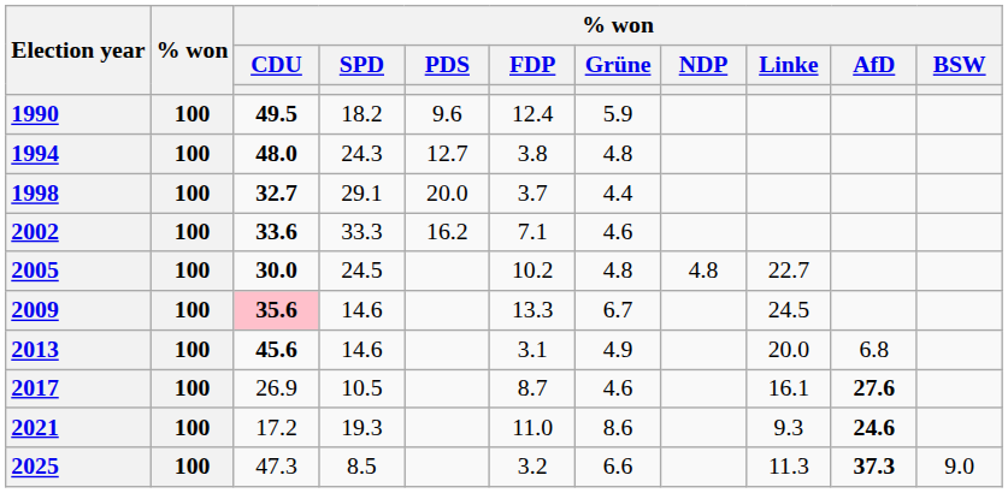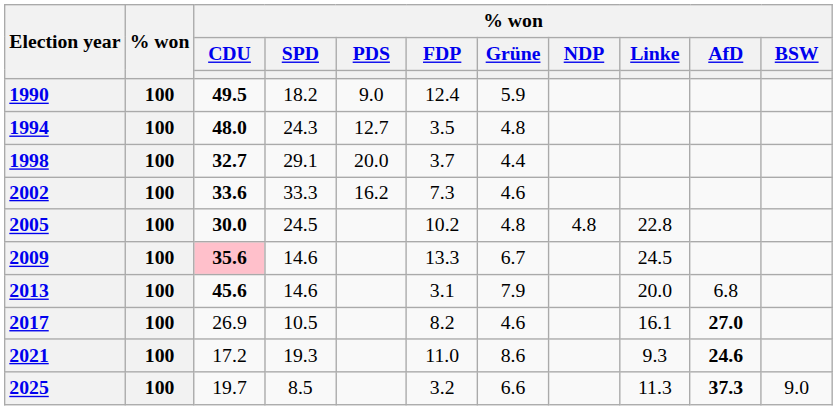1990 | % won / PDS: 9.6 -> 9.0
1994 | % won / FDP: 3.8 -> 3.5
2002 | % won / FDP: 7.1 -> 7.3
2005 | % won / Linke: 22.7 -> 22.8
2013 | % won / Grüne: 4.9 -> 7.9
2017 | % won / FDP: 8.7 -> 8.2
2017 | % won / AfD: 27.6 -> 27.0
2025 | % won / CDU: 47.3 -> 19.7
